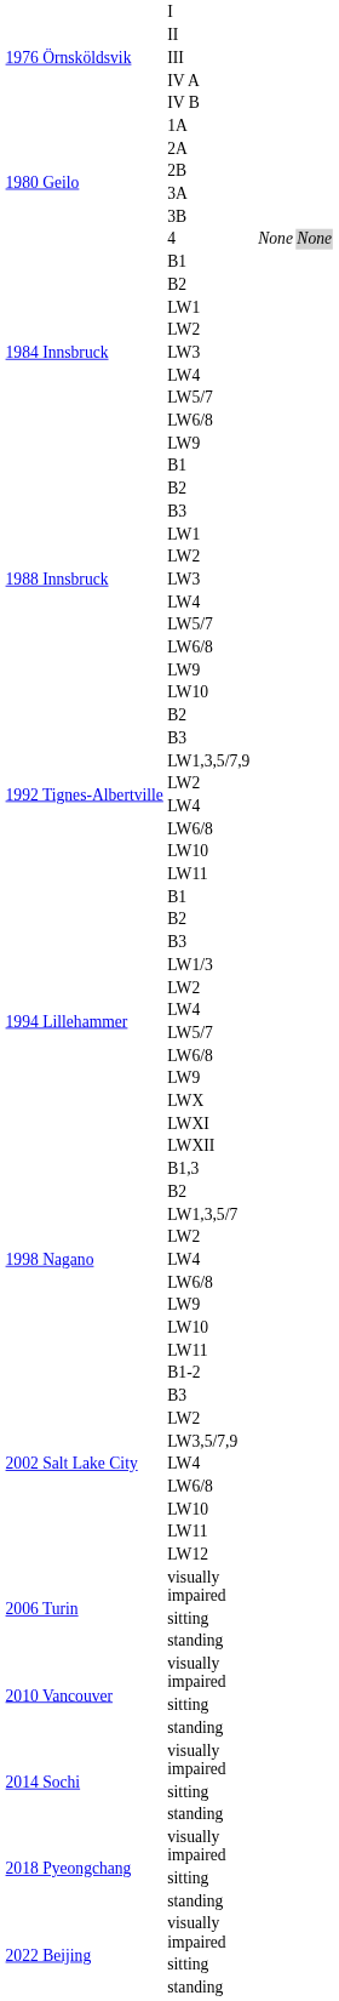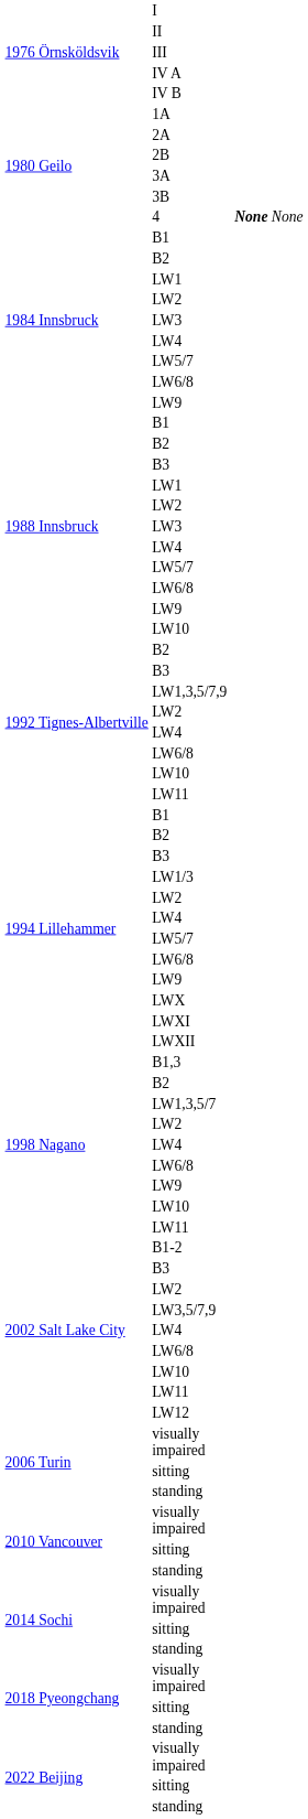4 | column 3: normal -> bold
4 | column 4: lightgrey background -> no background
